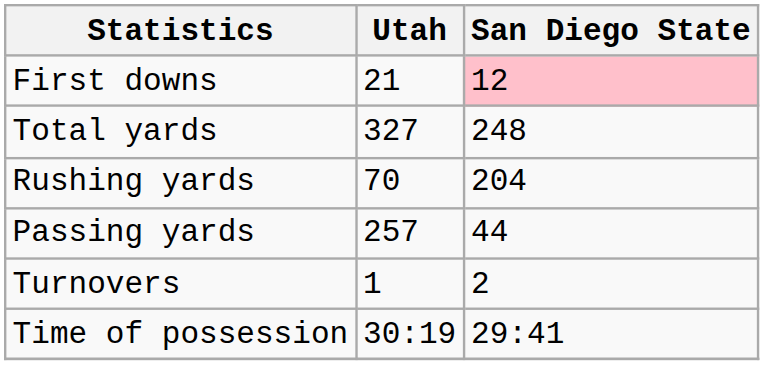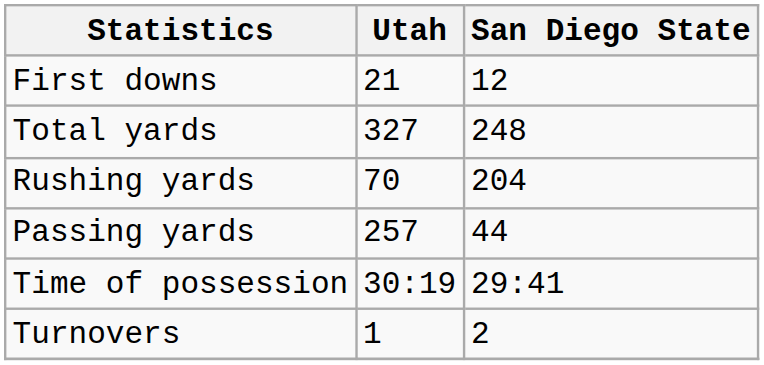First downs | San Diego State: pink background -> no background
rows swapped: Turnovers <-> Time of possession
